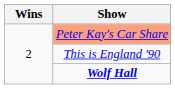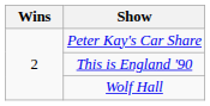Peter Kay's Car Share | Show: lightsalmon background -> no background
Wolf Hall | Show: bold -> normal
